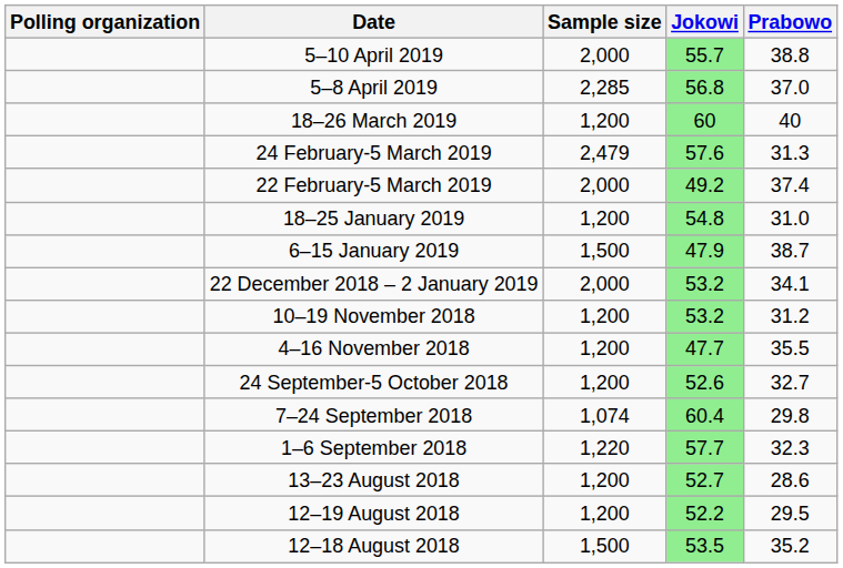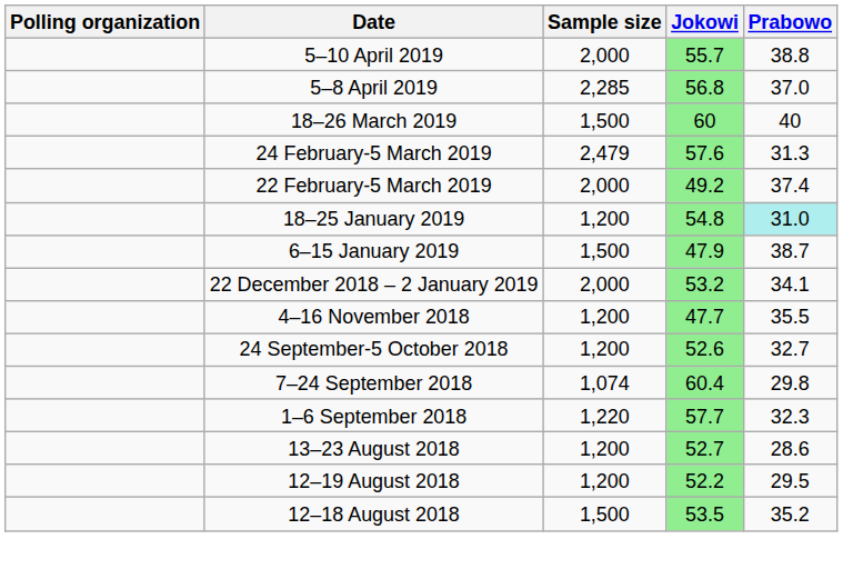18–26 March 2019 | Sample size: 1,200 -> 1,500
18–25 January 2019 | Prabowo: no background -> paleturquoise background
- row: 10–19 November 2018 | 1,200 | 53.2 | 31.2
